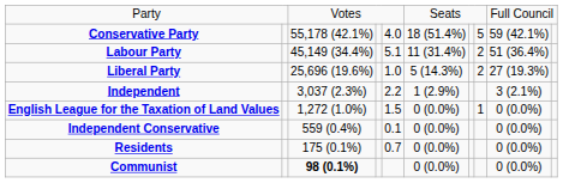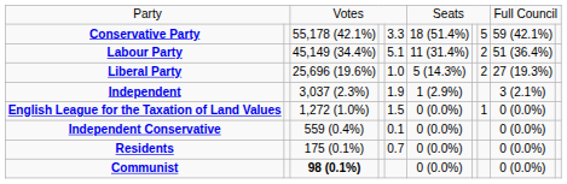Conservative Party | column 5: 4.0 -> 3.3
Independent | column 5: 2.2 -> 1.9
